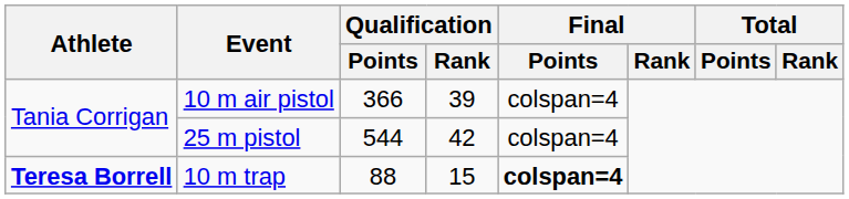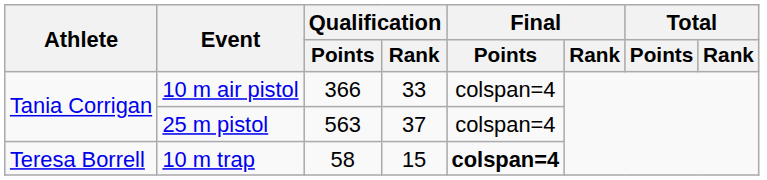10 m air pistol | Qualification / Rank: 39 -> 33
25 m pistol | Qualification / Points: 544 -> 563
25 m pistol | Qualification / Rank: 42 -> 37
10 m trap | Athlete: bold -> normal
10 m trap | Qualification / Points: 88 -> 58
